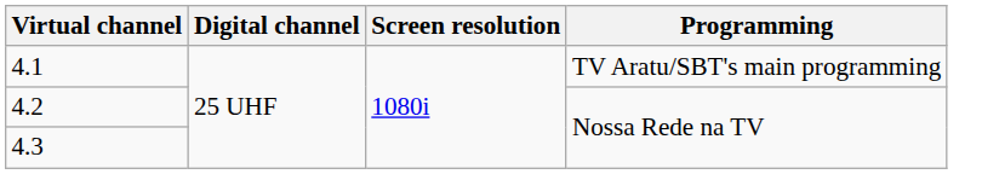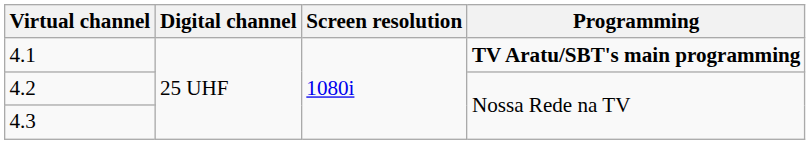4.1 | Programming: normal -> bold
